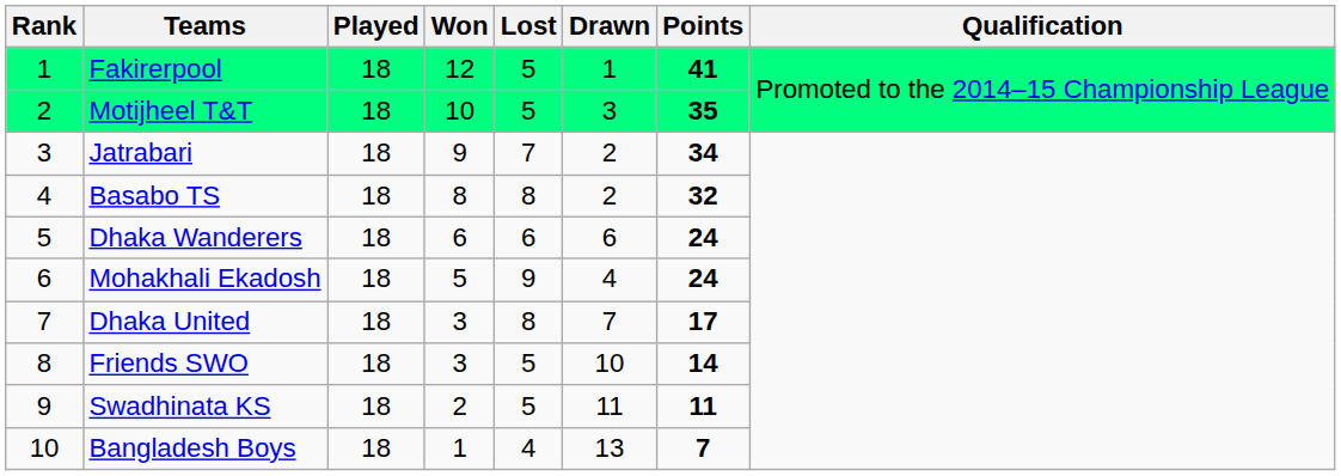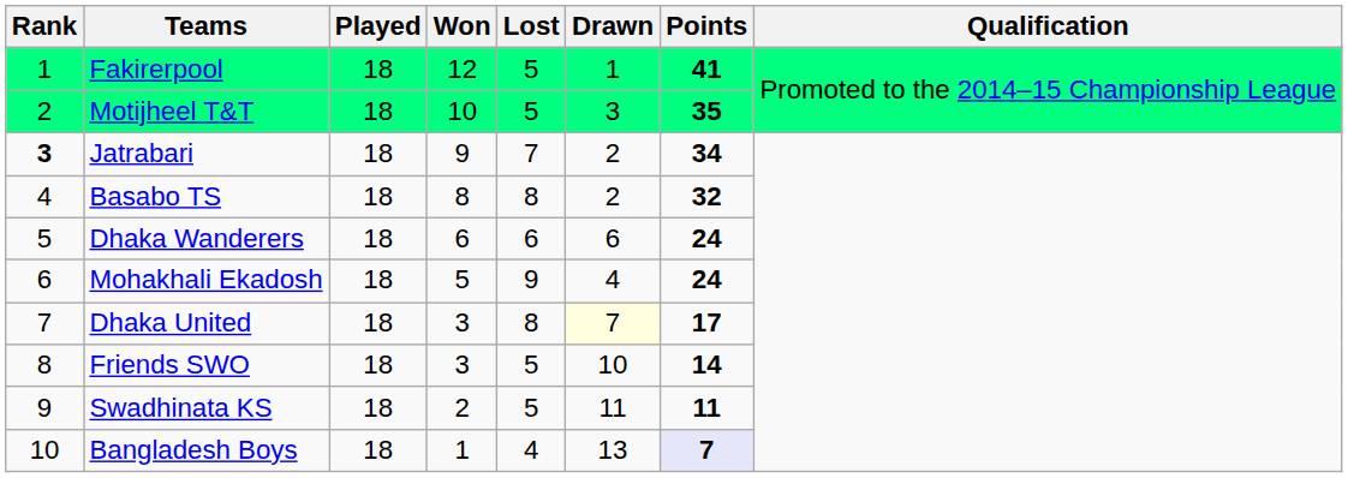Jatrabari | Rank: normal -> bold
Dhaka United | Drawn: no background -> lightyellow background
Bangladesh Boys | Points: no background -> lavender background
